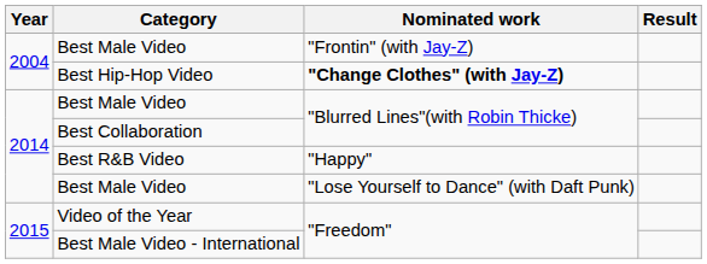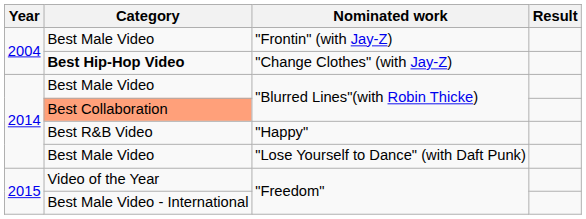Best Hip-Hop Video | Category: normal -> bold
Best Hip-Hop Video | Nominated work: bold -> normal
Best Collaboration | Category: no background -> lightsalmon background
